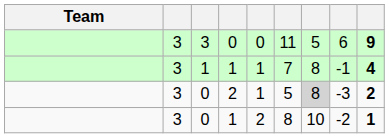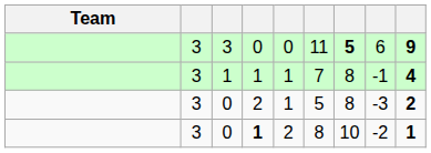row 2 | column 7: normal -> bold
row 4 | column 7: lightgrey background -> no background
row 5 | column 4: normal -> bold
